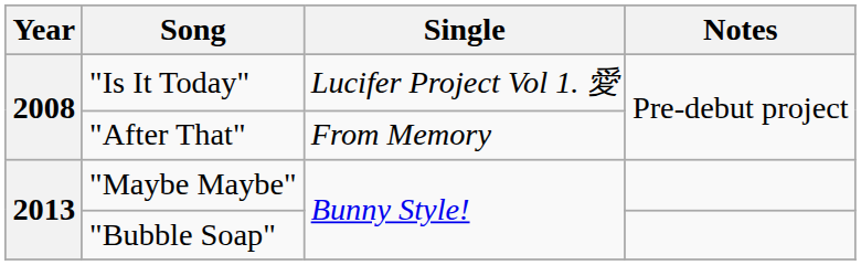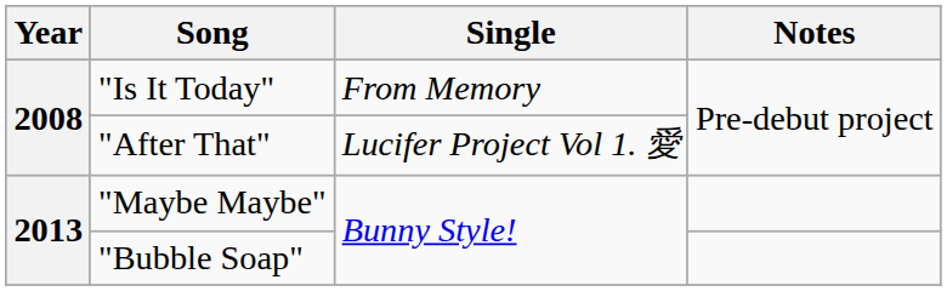"Is It Today" | Single: Lucifer Project Vol 1. 愛 -> From Memory
"After That" | Single: From Memory -> Lucifer Project Vol 1. 愛
